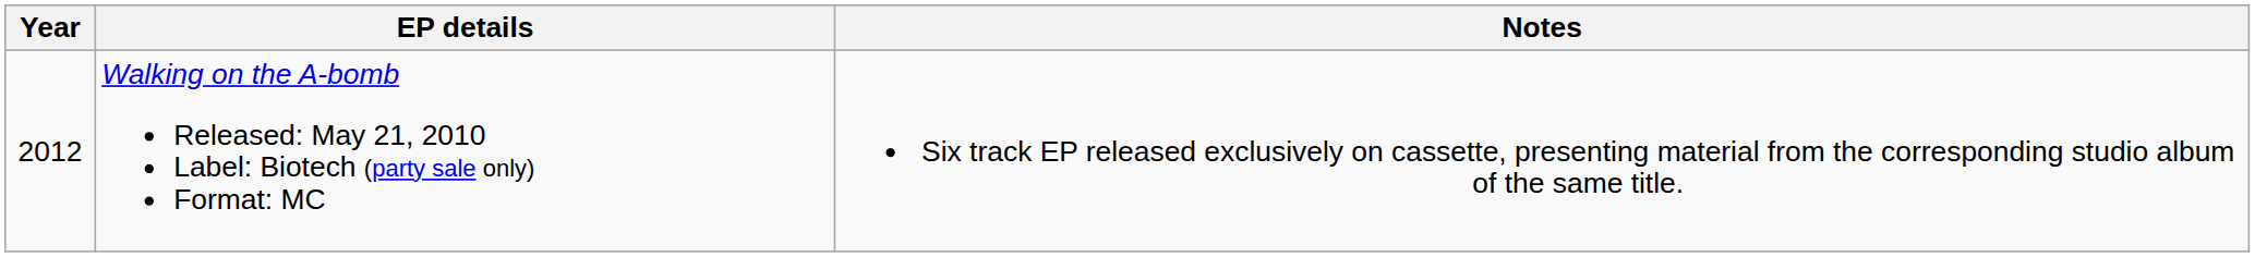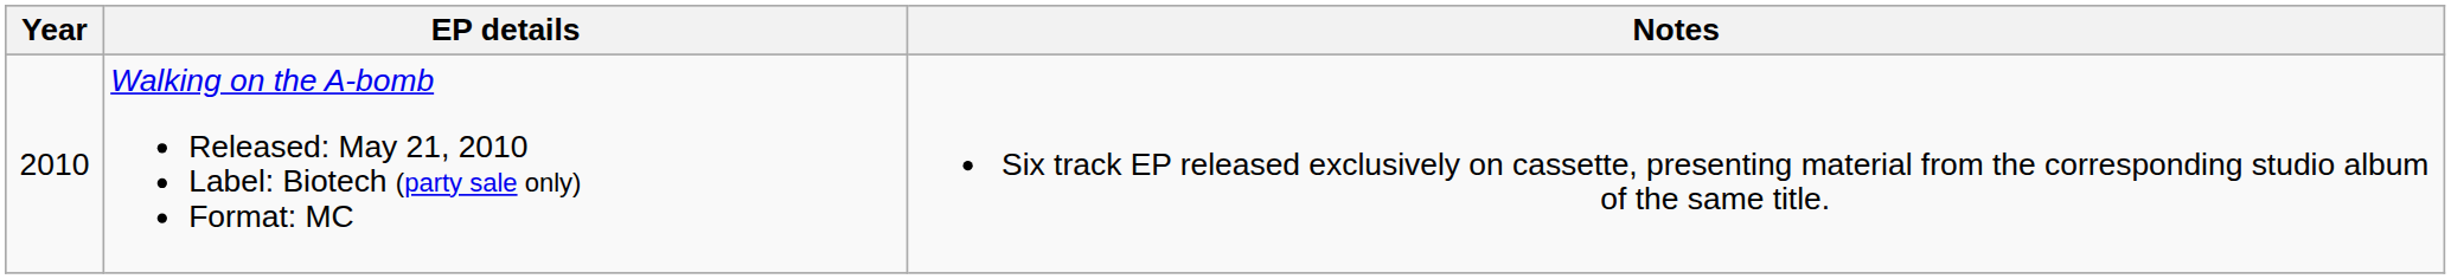row 2 | Year: 2012 -> 2010
